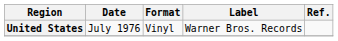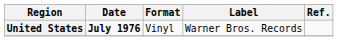United States | Date: normal -> bold
